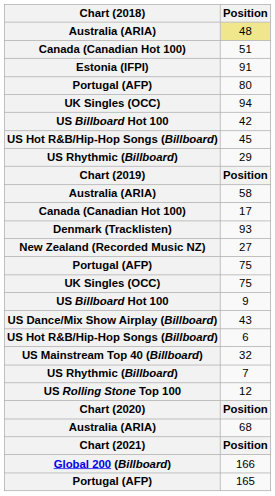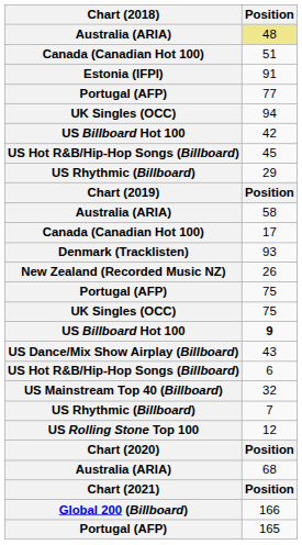row 5 | Position: 80 -> 77
row 14 | Position: 27 -> 26
row 17 | Position: normal -> bold
